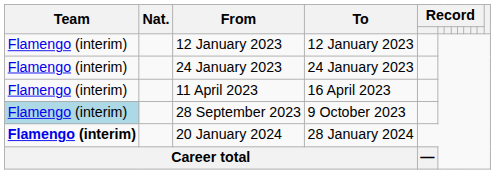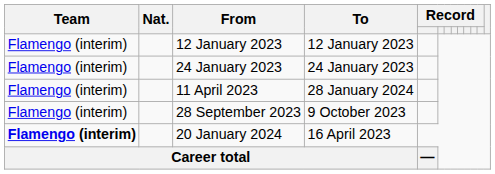11 April 2023 | To: 16 April 2023 -> 28 January 2024
28 September 2023 | Team: lightblue background -> no background
20 January 2024 | To: 28 January 2024 -> 16 April 2023
